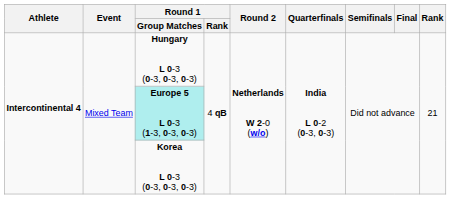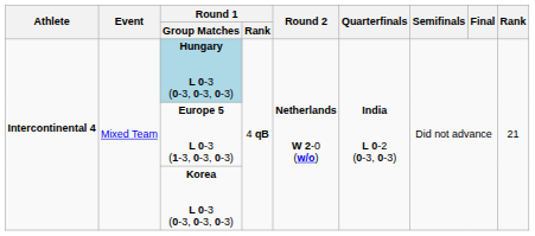Hungary L 0-3 (0-3, 0-3, 0-3) | Round 1 / Group Matches: no background -> lightblue background
Europe 5 L 0-3 (1-3, 0-3, 0-3) | Round 1 / Group Matches: paleturquoise background -> no background
